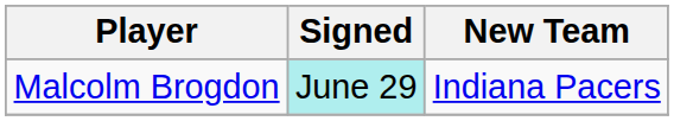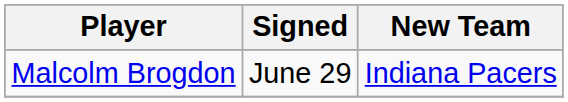Malcolm Brogdon | Signed: paleturquoise background -> no background
